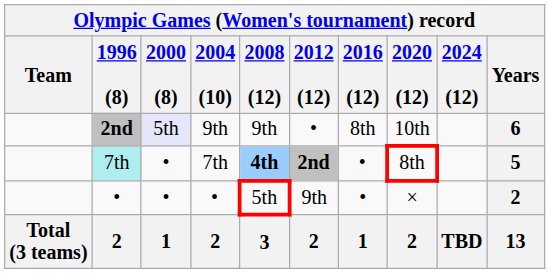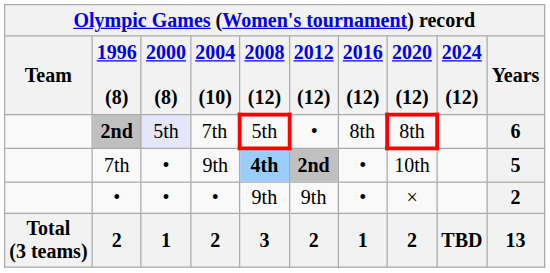row 3 | 2004 (10): 9th -> 7th
row 3 | 2008 (12): 9th -> 5th
row 3 | 2020 (12): 10th -> 8th
row 4 | 1996 (8): paleturquoise background -> no background
row 4 | 2004 (10): 7th -> 9th
row 4 | 2020 (12): 8th -> 10th
row 5 | 2008 (12): 5th -> 9th
